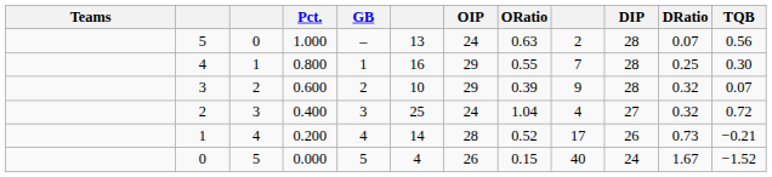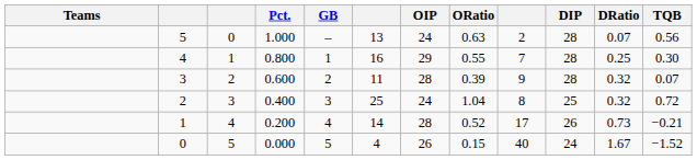row 4 | column 6: 10 -> 11
row 4 | OIP: 29 -> 28
row 5 | column 9: 4 -> 8
row 5 | DIP: 27 -> 25
